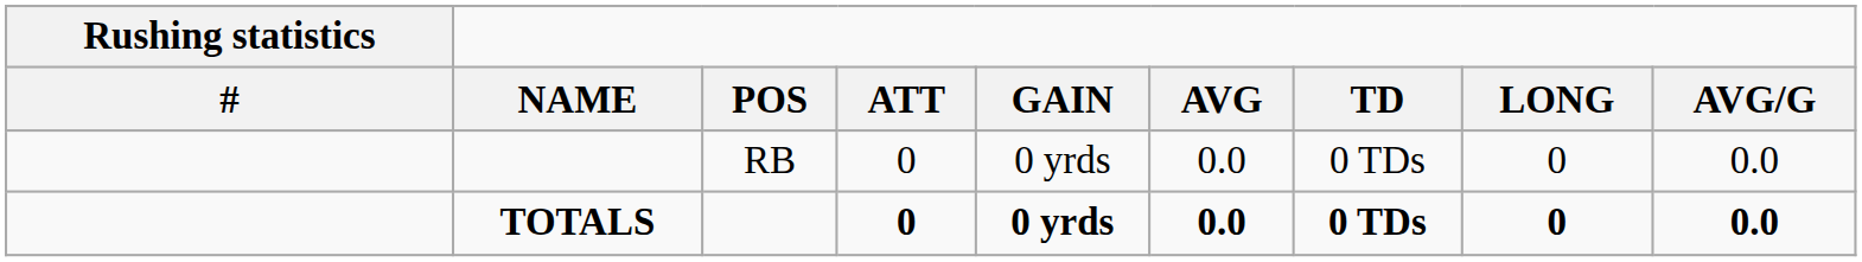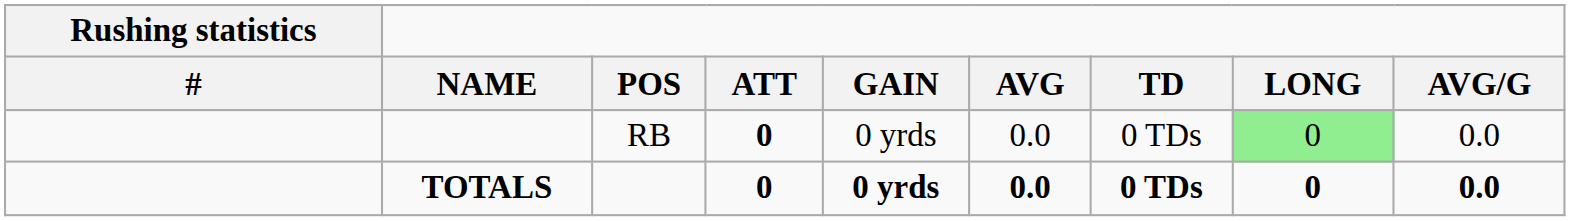row 3 | ATT: normal -> bold
row 3 | LONG: no background -> lightgreen background
